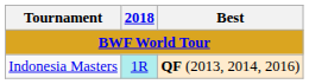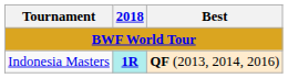Indonesia Masters | 2018: normal -> bold
